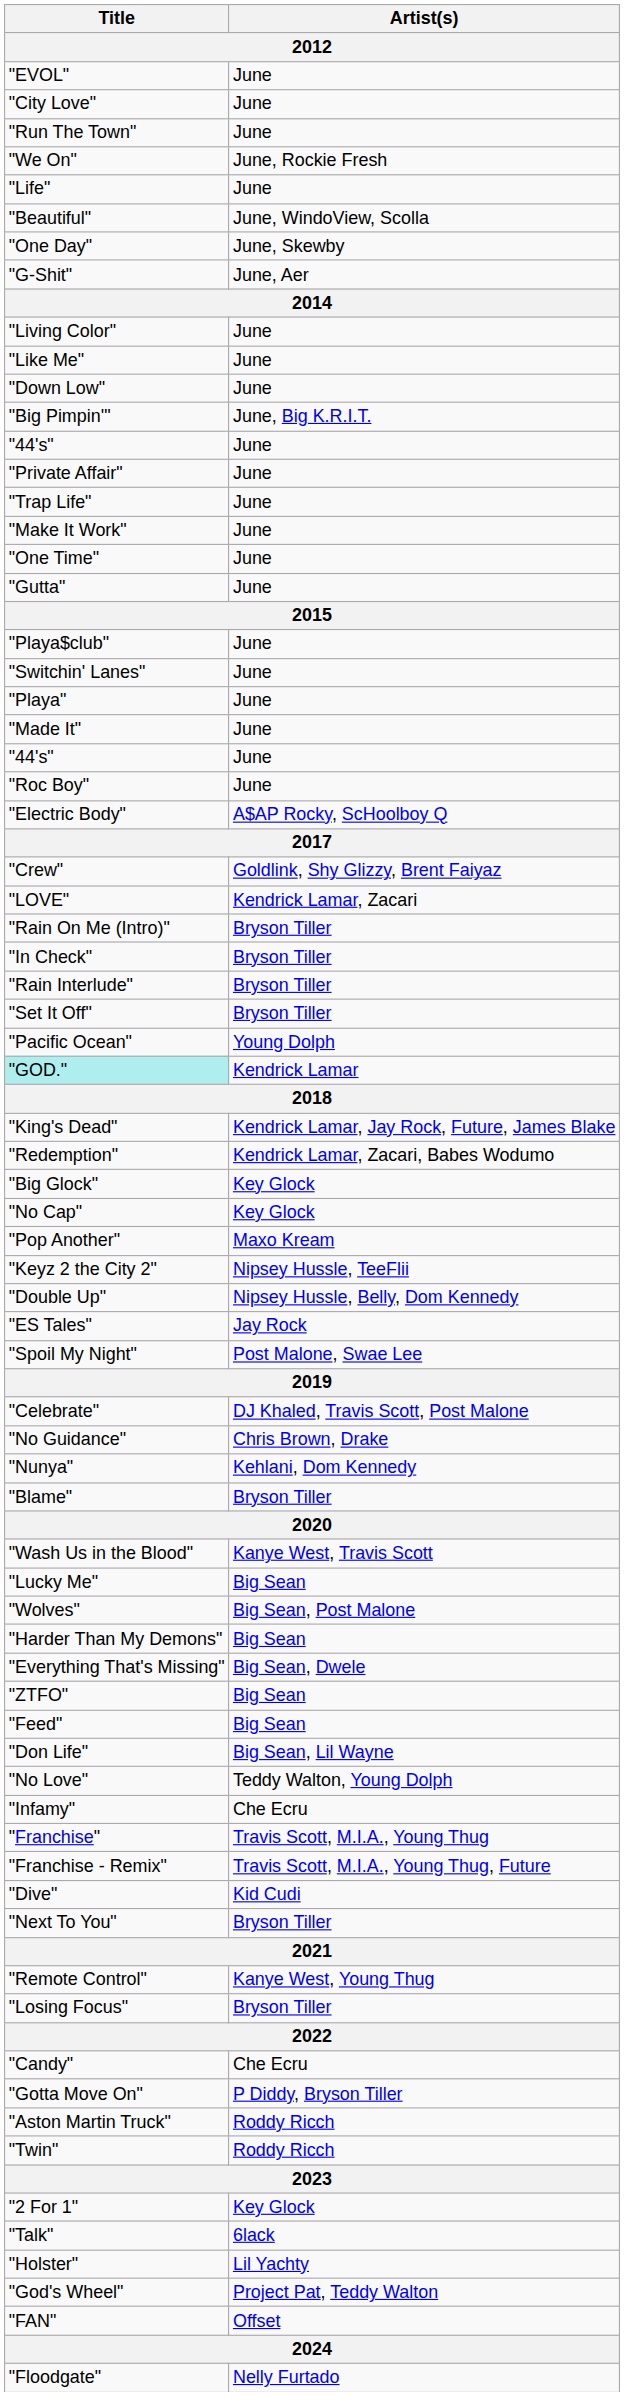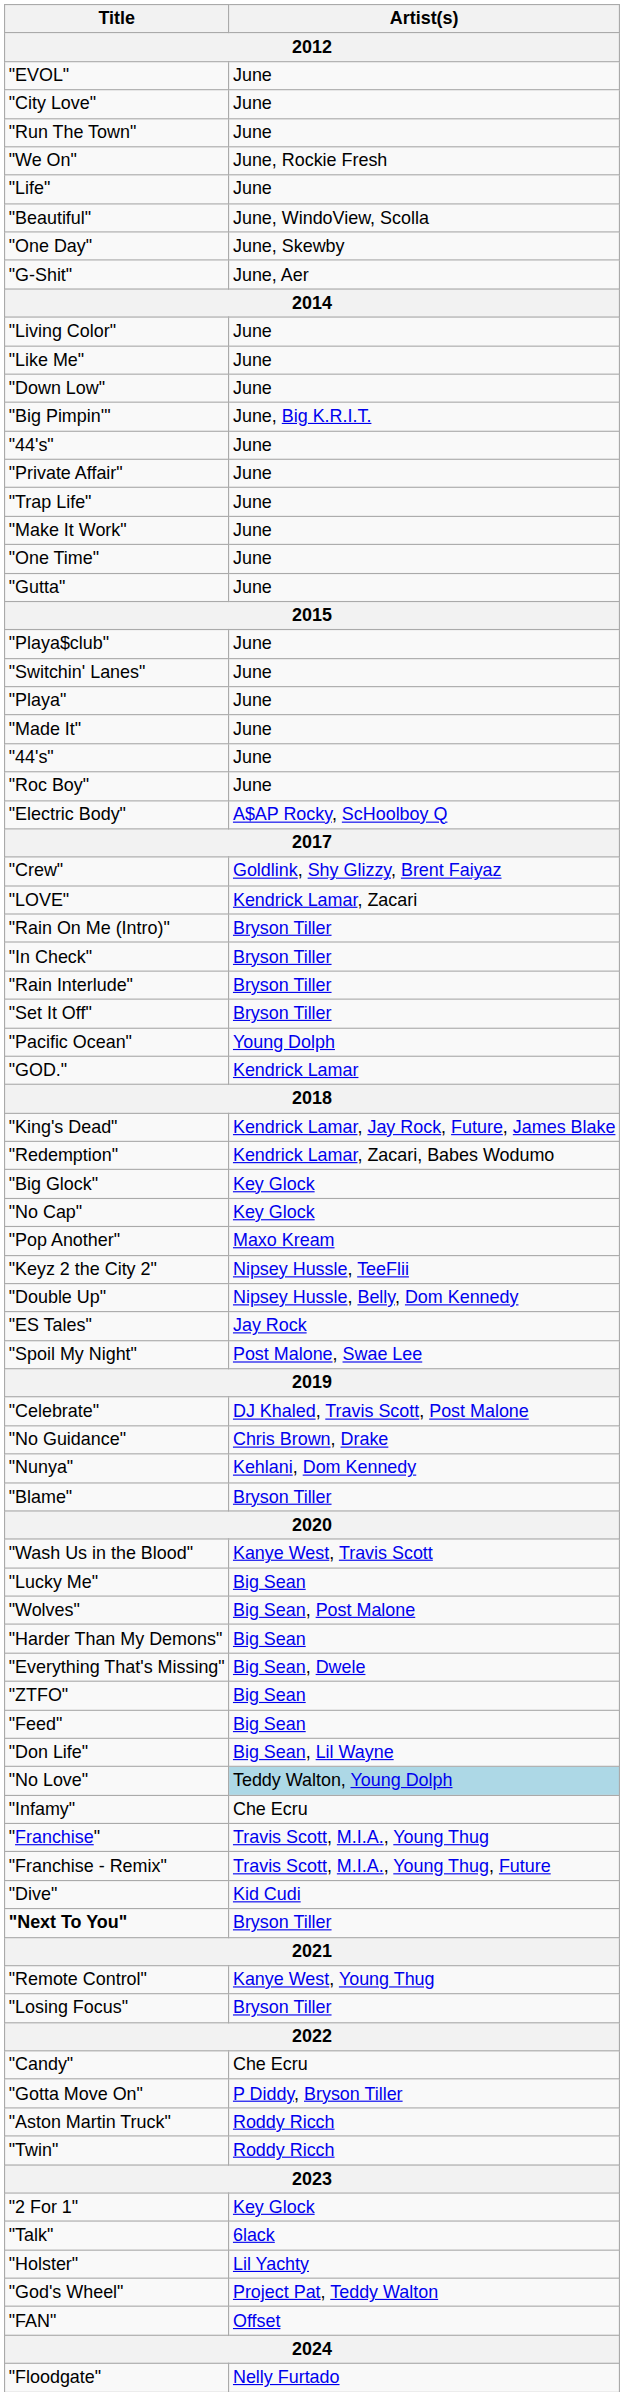"GOD." | Title / 2012: paleturquoise background -> no background
"No Love" | Artist(s) / 2012: no background -> lightblue background
"Next To You" | Title / 2012: normal -> bold
